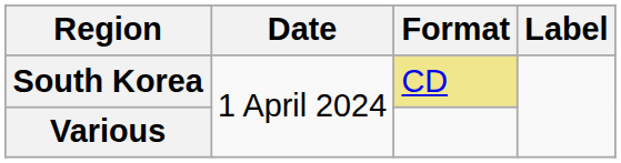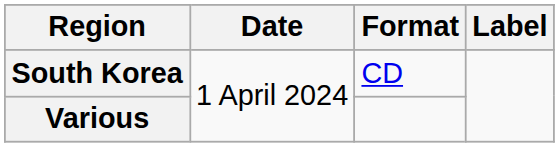South Korea | Format: khaki background -> no background
